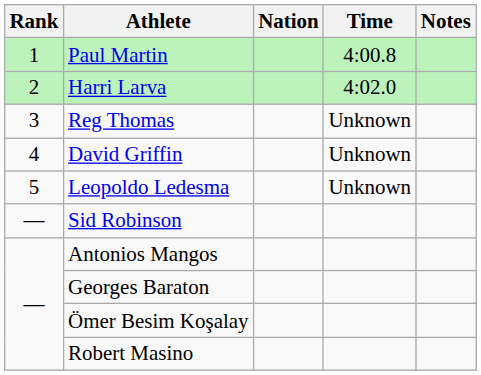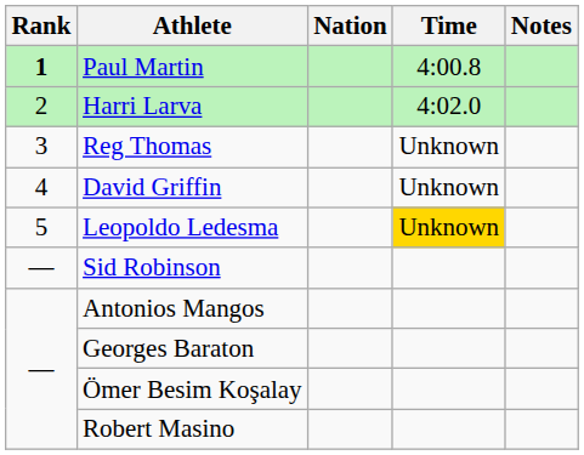Paul Martin | Rank: normal -> bold
Leopoldo Ledesma | Time: no background -> gold background
